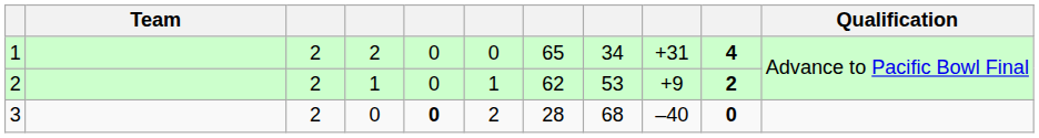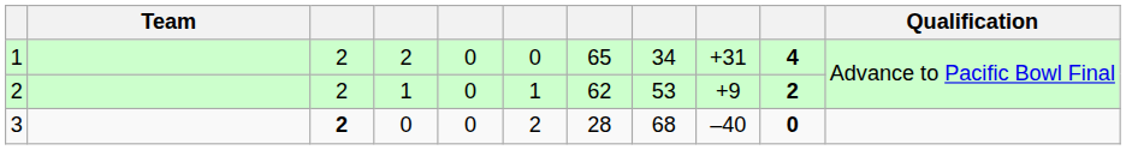3 | column 3: normal -> bold
3 | column 5: bold -> normal
